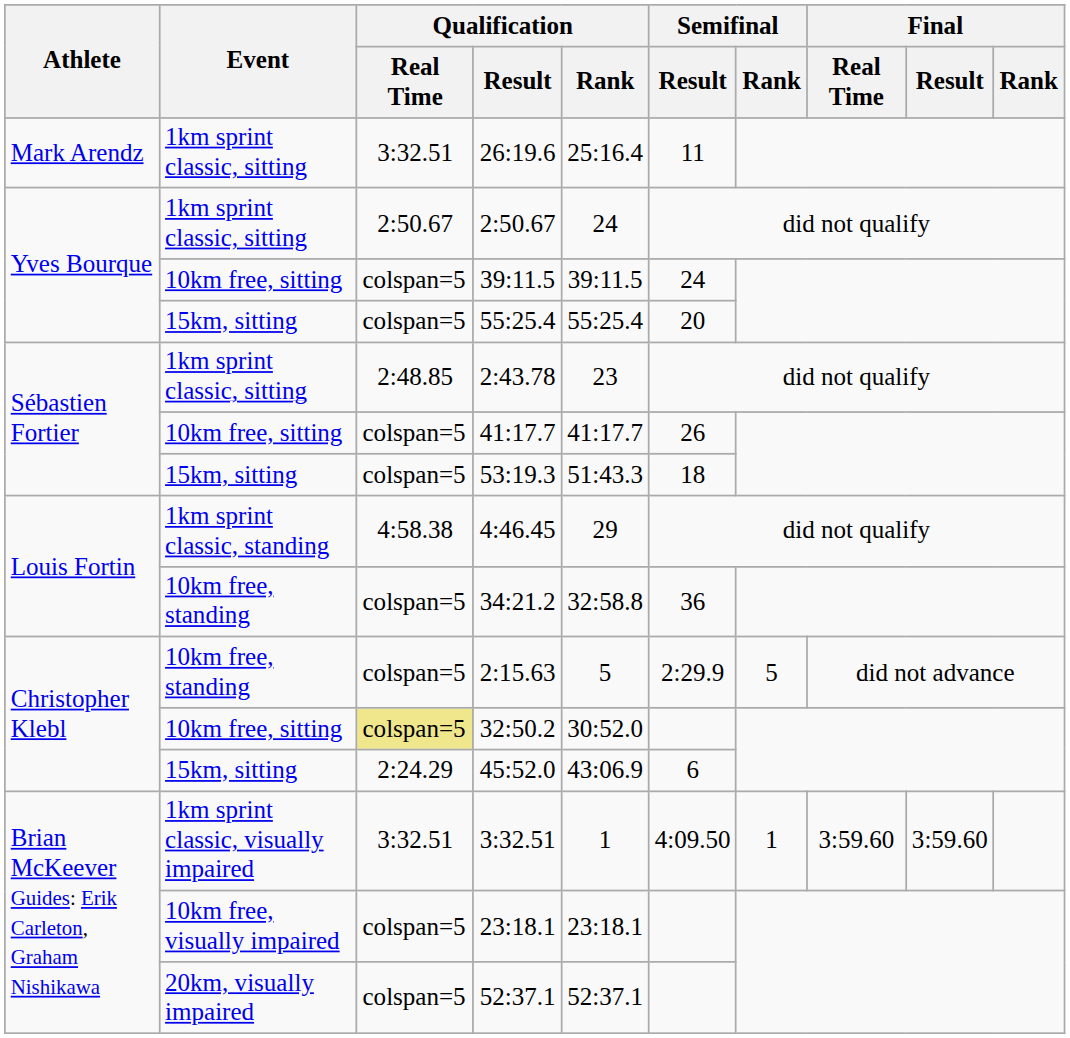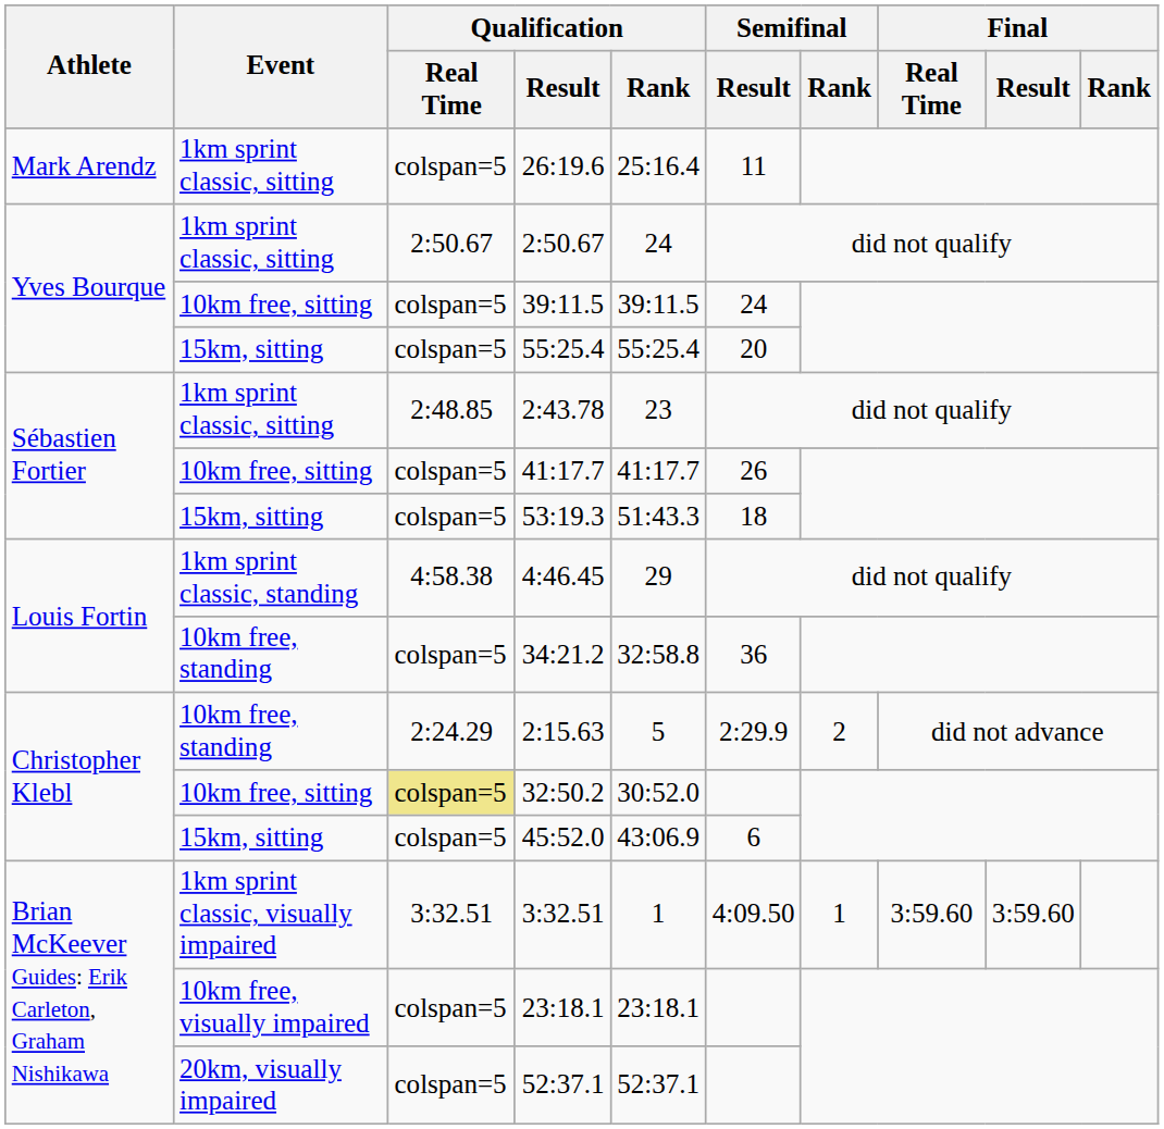26:19.6 | Qualification / Real Time: 3:32.51 -> colspan=5
2:15.63 | Qualification / Real Time: colspan=5 -> 2:24.29
2:15.63 | Semifinal / Rank: 5 -> 2
45:52.0 | Qualification / Real Time: 2:24.29 -> colspan=5
